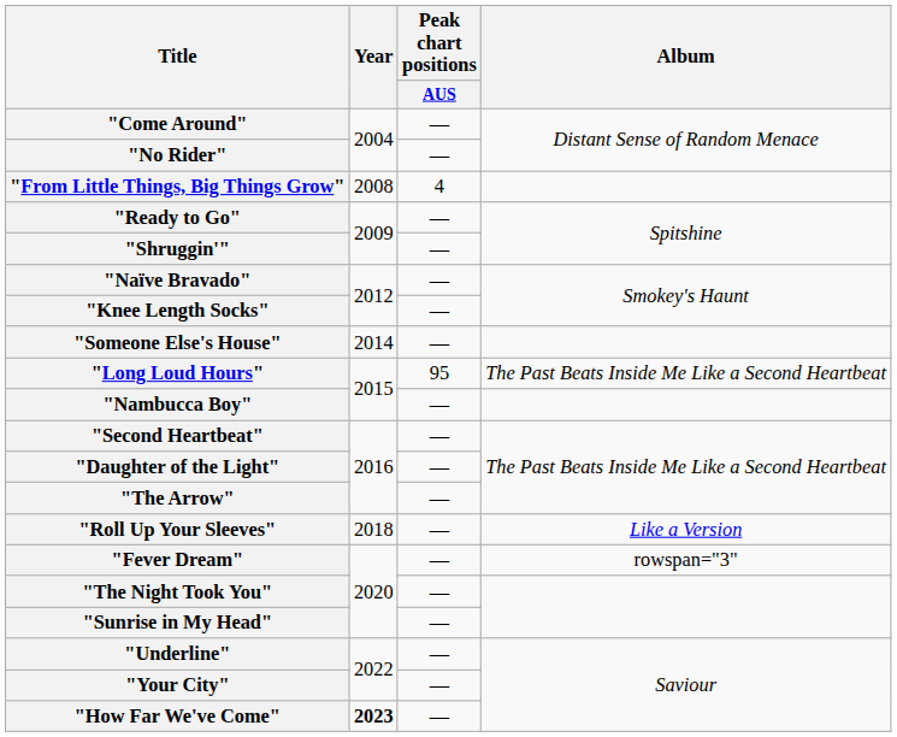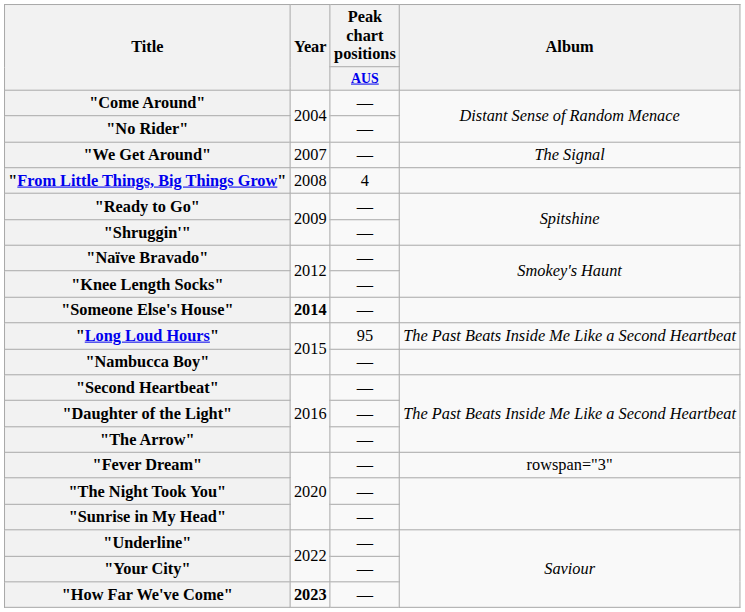+ row: "We Get Around" | 2007 | — | The Signal
"Someone Else's House" | Year: normal -> bold
- row: "Roll Up Your Sleeves" | 2018 | — | Like a Version
